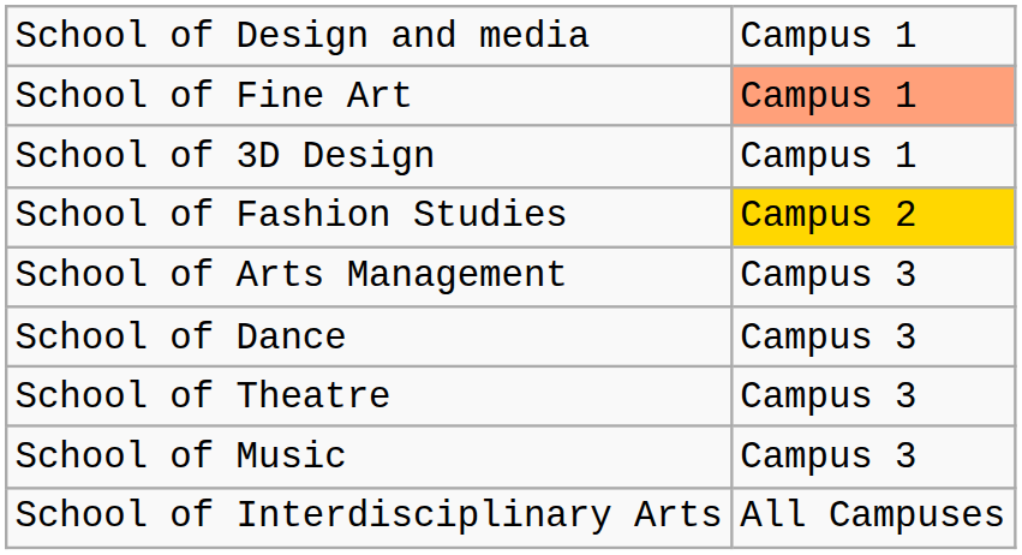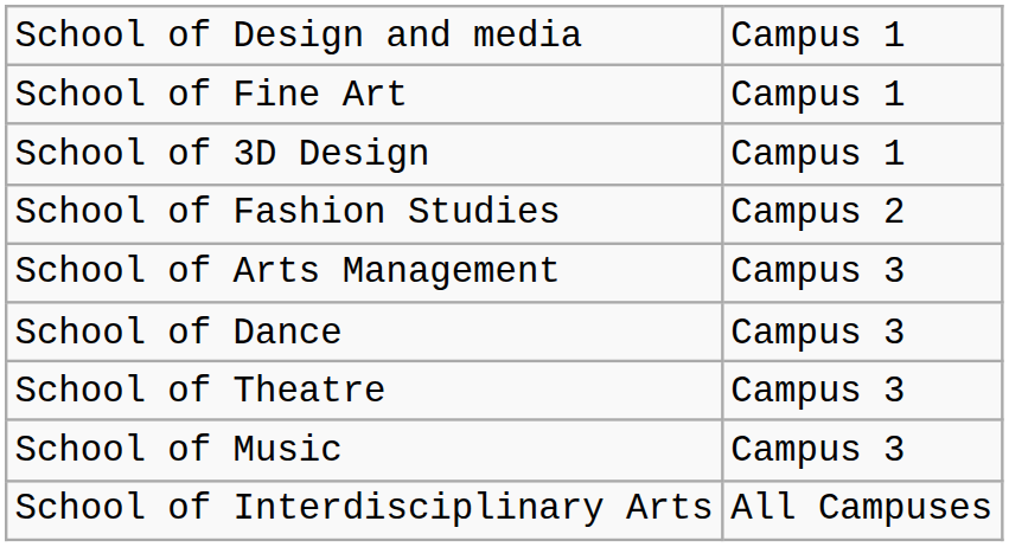School of Fine Art | column 2: lightsalmon background -> no background
School of Fashion Studies | column 2: gold background -> no background
